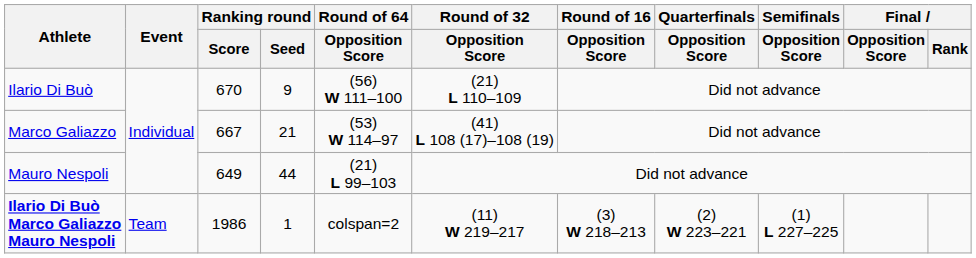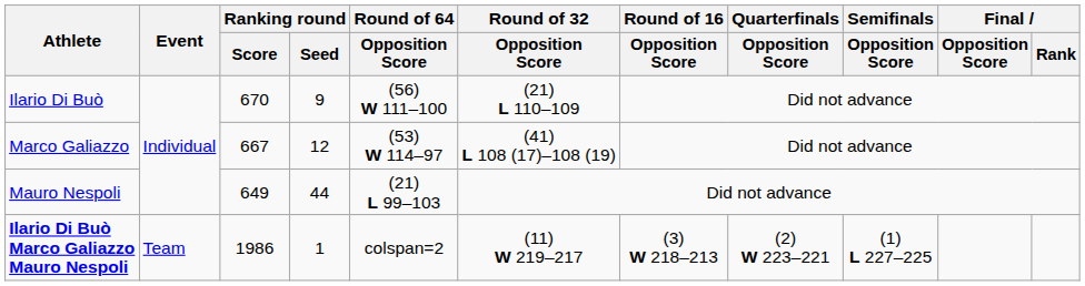Marco Galiazzo | Ranking round / Seed: 21 -> 12
